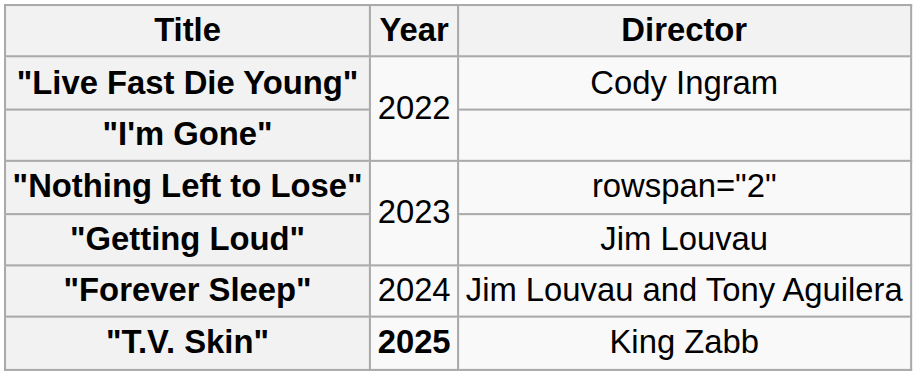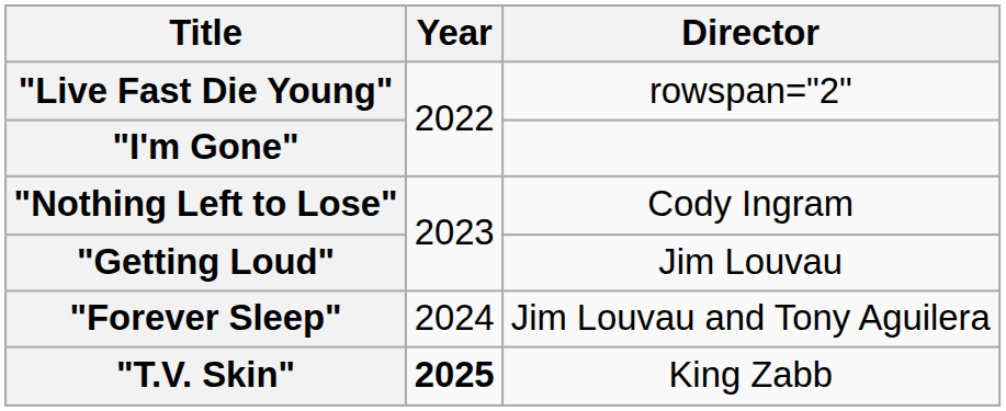"Live Fast Die Young" | Director: Cody Ingram -> rowspan="2"
"Nothing Left to Lose" | Director: rowspan="2" -> Cody Ingram
